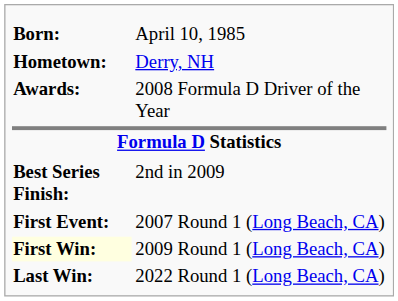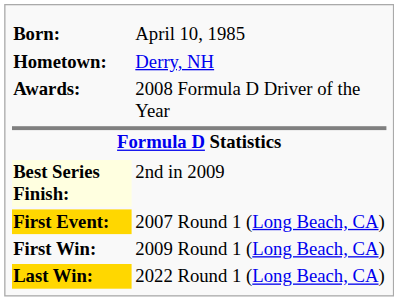Best Series Finish: | column 1: no background -> lightyellow background
First Event: | column 1: no background -> gold background
First Win: | column 1: lightyellow background -> no background
Last Win: | column 1: no background -> gold background
